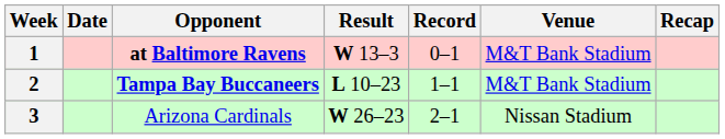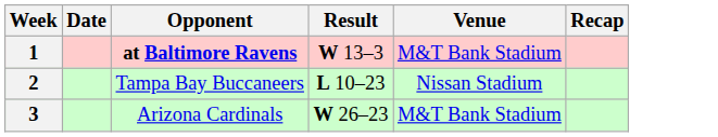- column: Record | 0–1 | 1–1 | 2–1
2 | Opponent: bold -> normal
2 | Venue: M&T Bank Stadium -> Nissan Stadium
3 | Venue: Nissan Stadium -> M&T Bank Stadium
